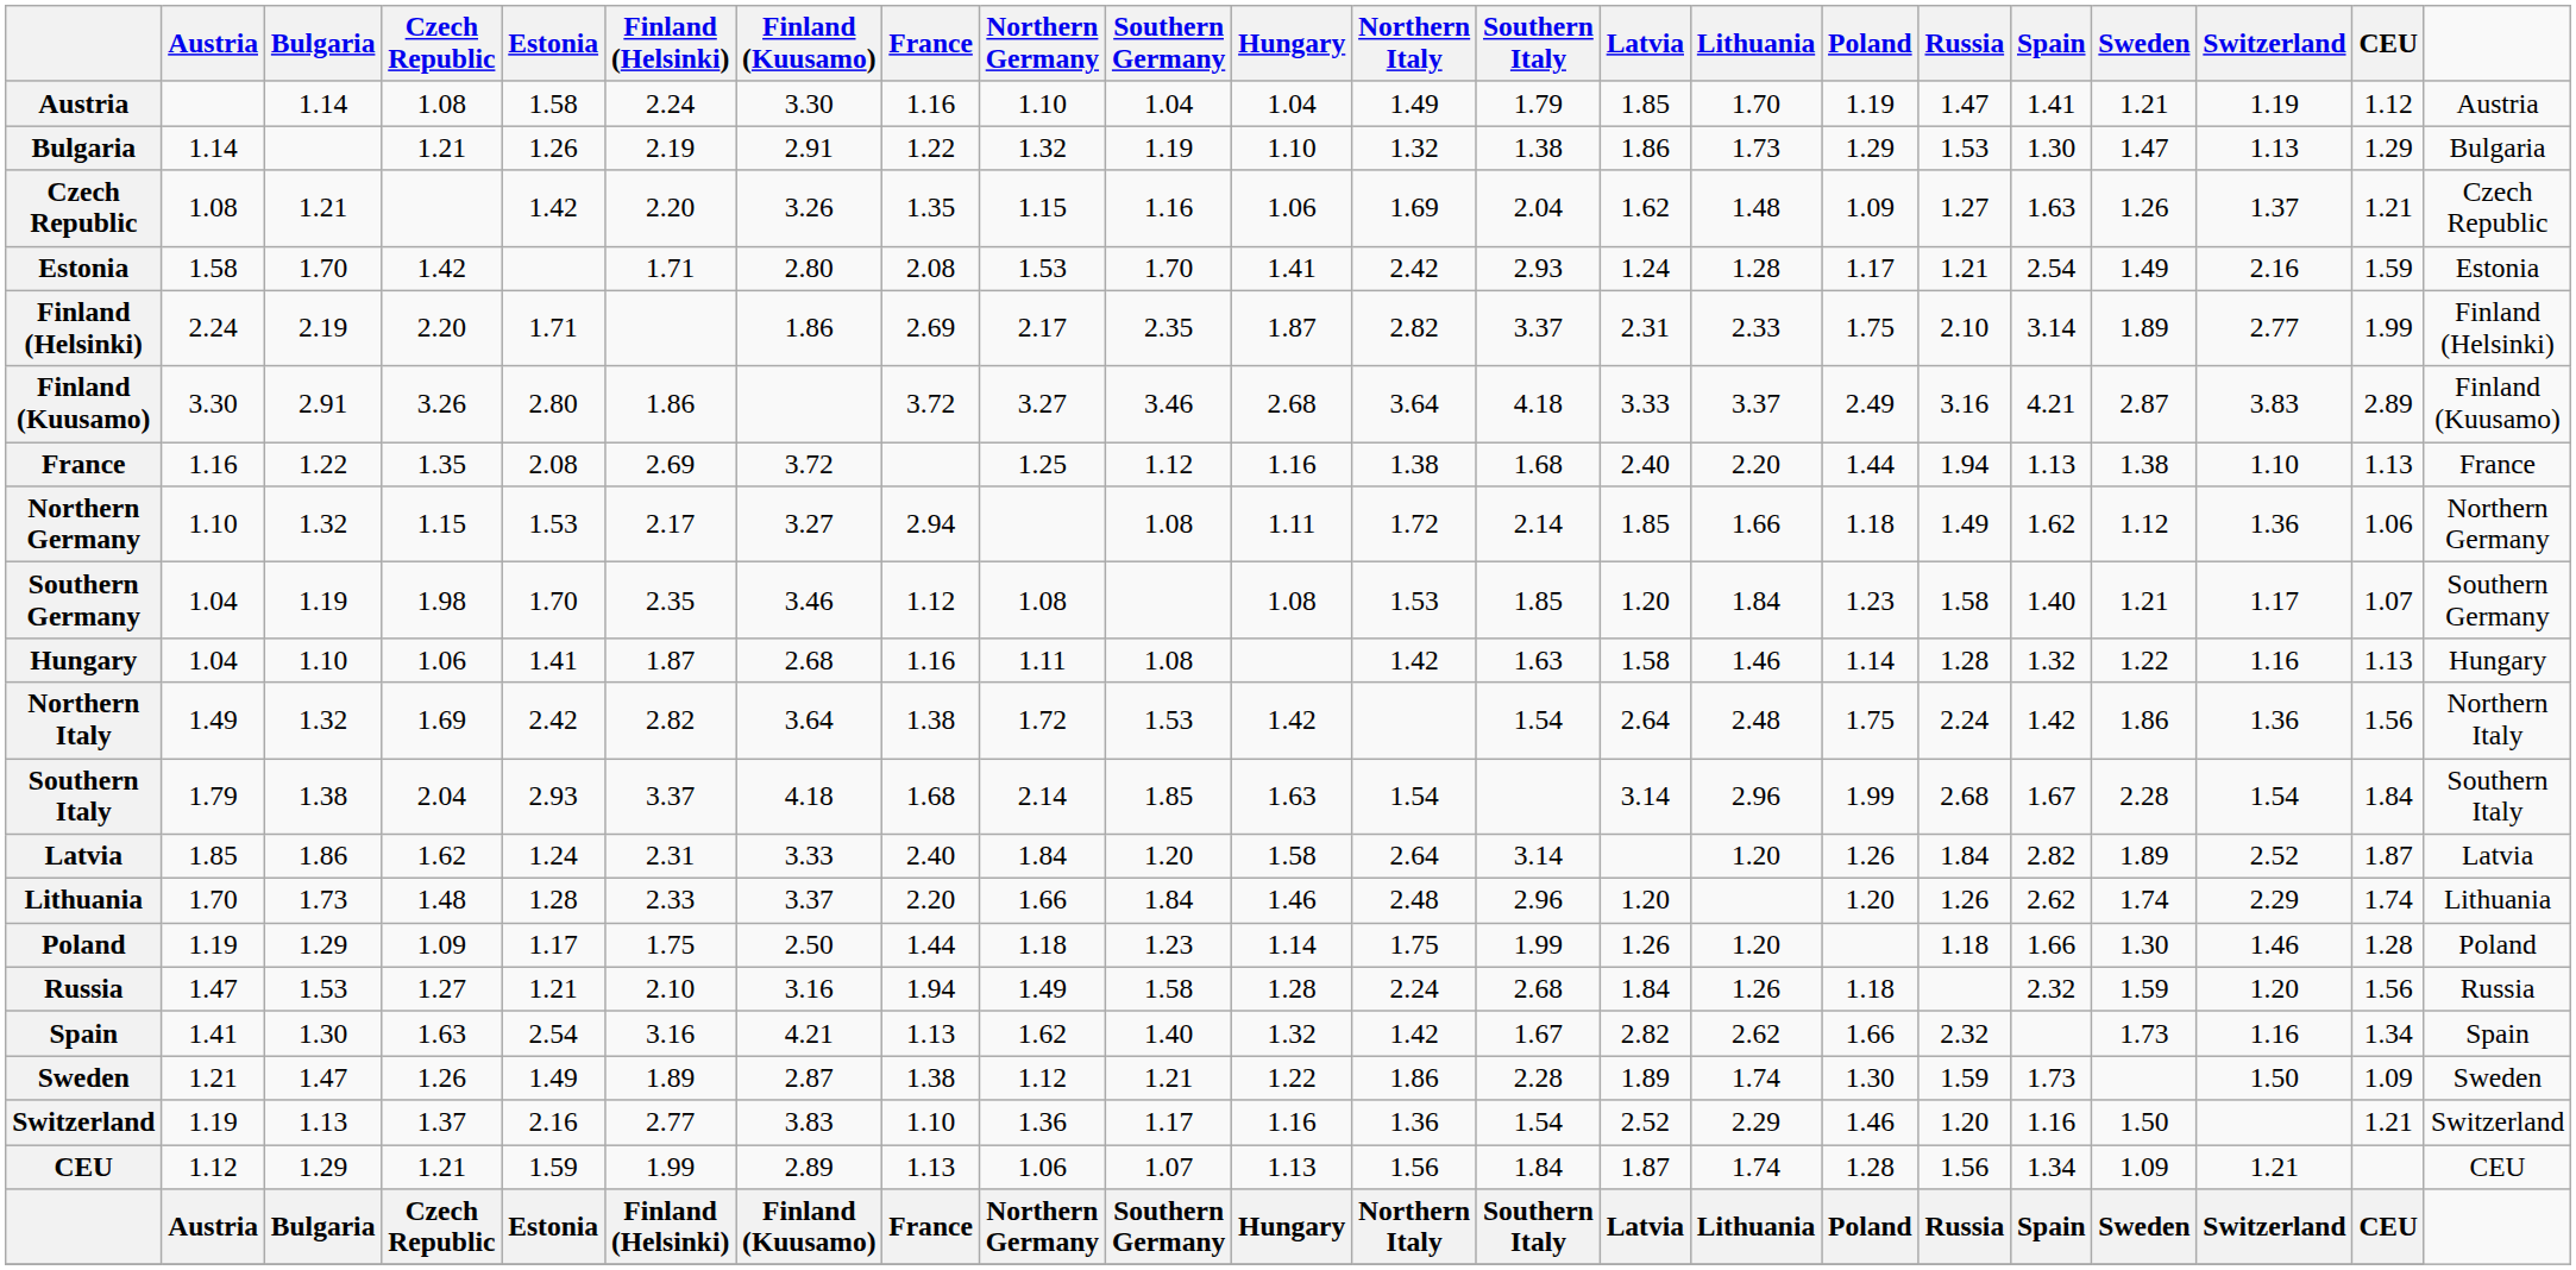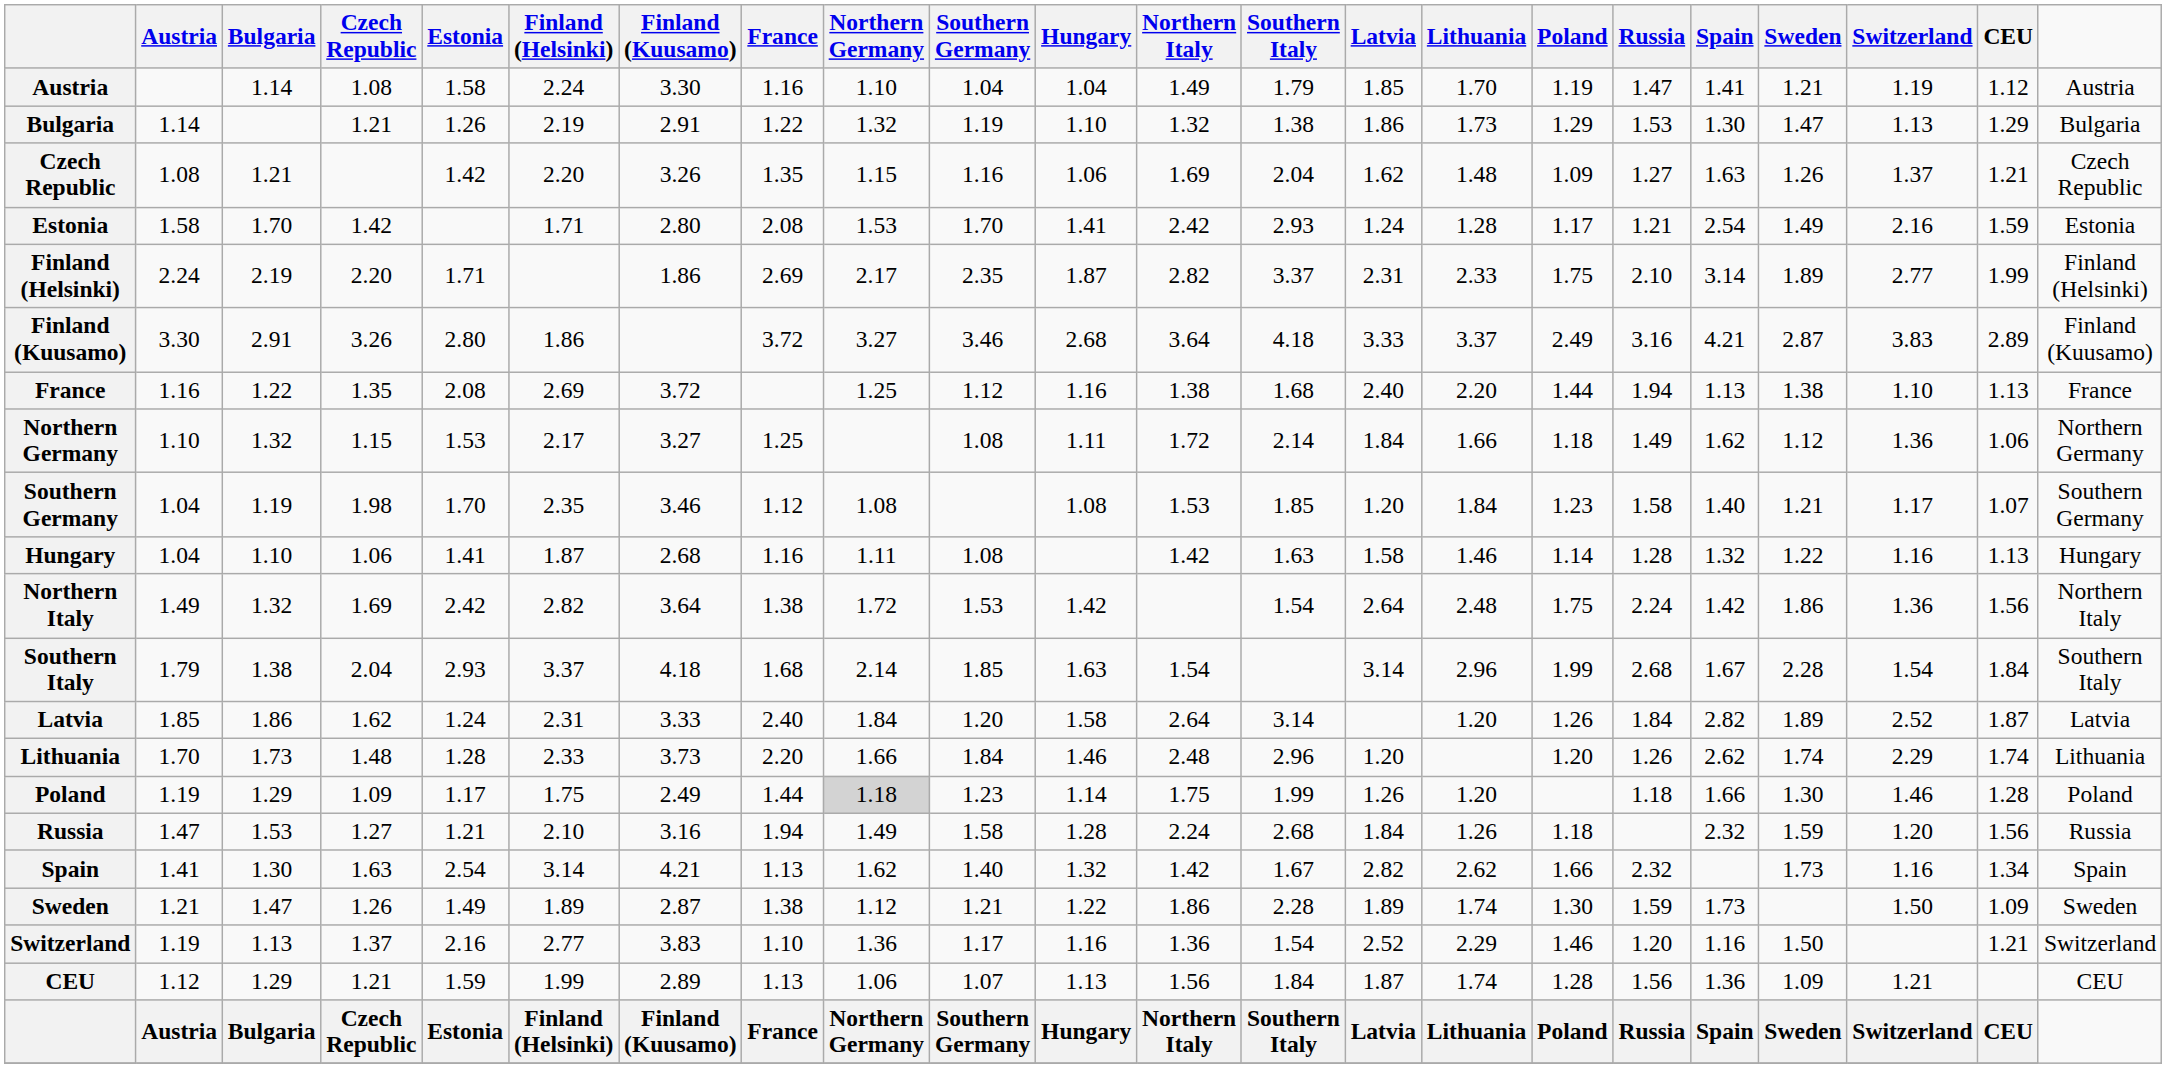row 9 | France: 2.94 -> 1.25
row 9 | Latvia: 1.85 -> 1.84
row 15 | Finland (Kuusamo): 3.37 -> 3.73
row 16 | Finland (Kuusamo): 2.50 -> 2.49
row 16 | Northern Germany: no background -> lightgrey background
row 18 | Finland (Helsinki): 3.16 -> 3.14
row 21 | Spain: 1.34 -> 1.36
